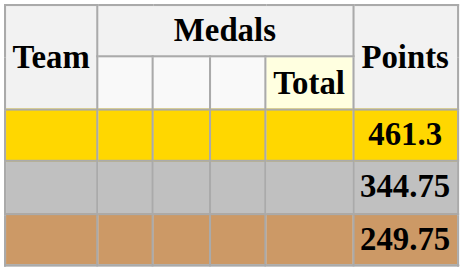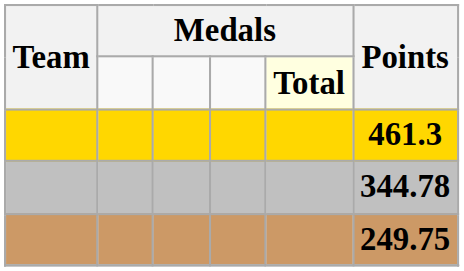row 4 | Points: 344.75 -> 344.78
